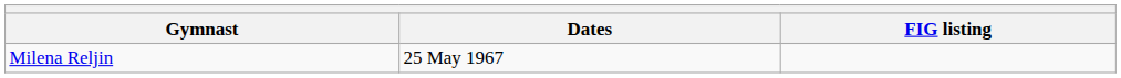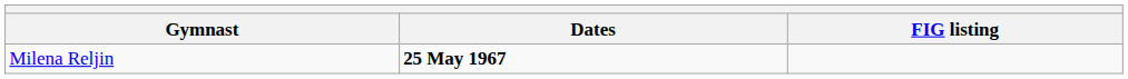Milena Reljin | Dates: normal -> bold
